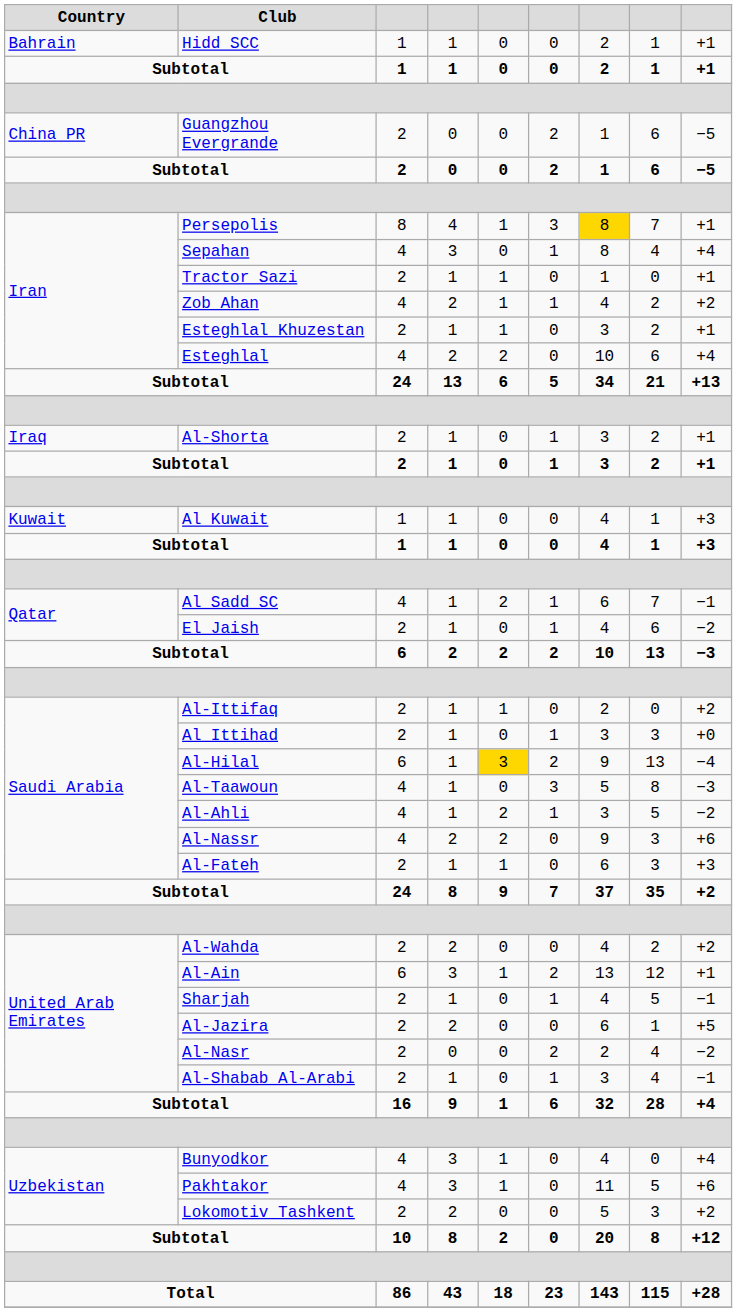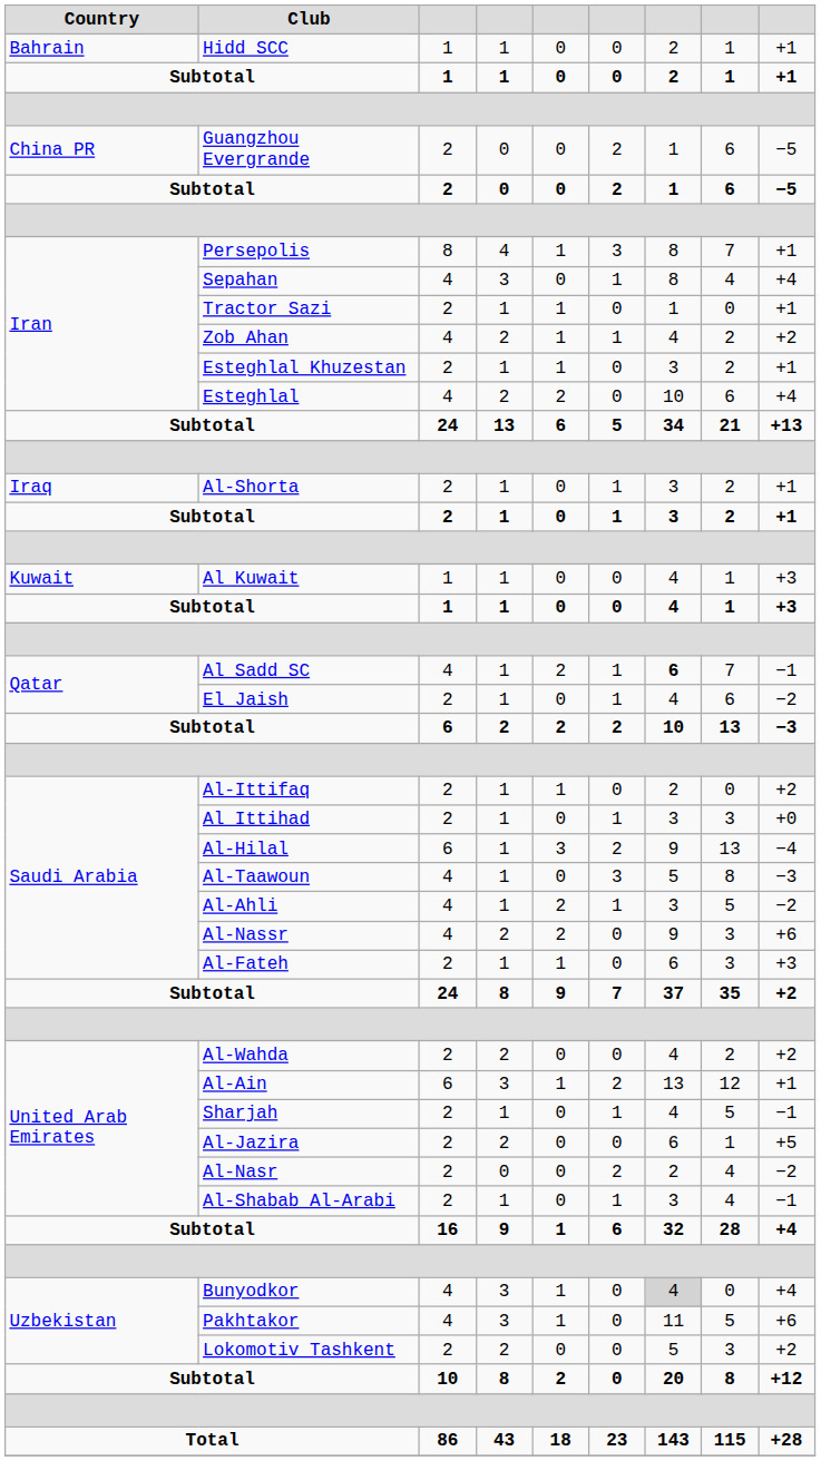Persepolis | column 7: gold background -> no background
Al Sadd SC | column 7: normal -> bold
Al-Hilal | column 5: gold background -> no background
Bunyodkor | column 7: no background -> lightgrey background
